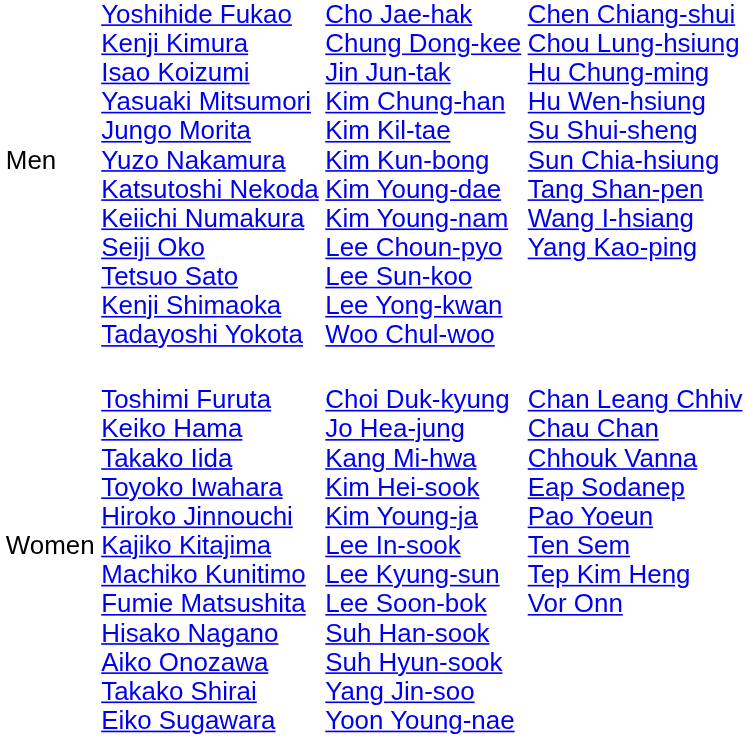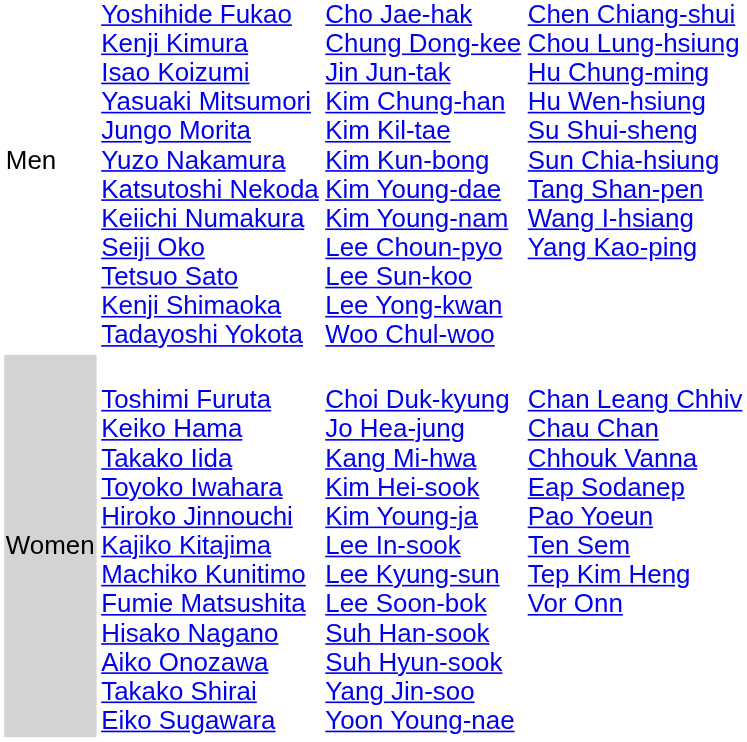Women | column 1: no background -> lightgrey background
